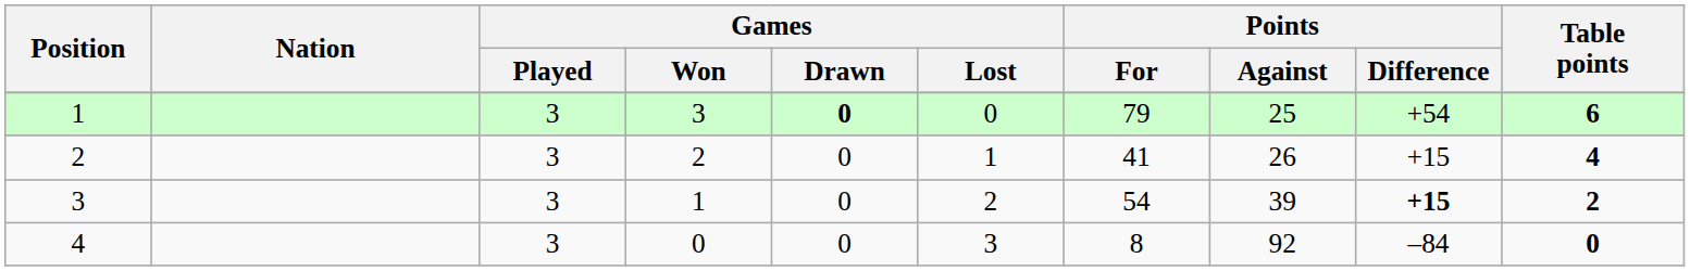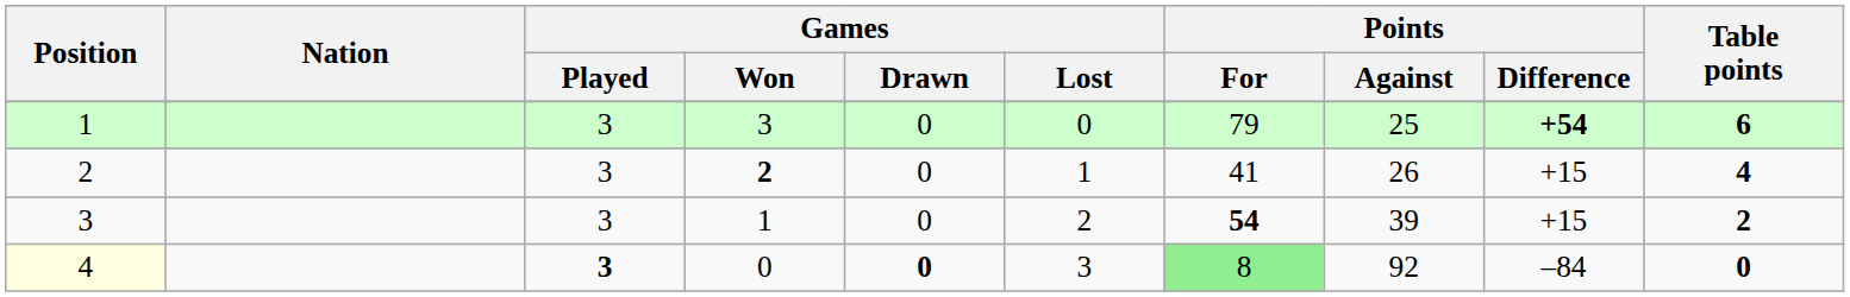row 3 | Games / Drawn: bold -> normal
row 3 | Points / Difference: normal -> bold
row 4 | Games / Won: normal -> bold
row 5 | Points / For: normal -> bold
row 5 | Points / Difference: bold -> normal
row 6 | Position: no background -> lightyellow background
row 6 | Games / Played: normal -> bold
row 6 | Games / Drawn: normal -> bold
row 6 | Points / For: no background -> lightgreen background
